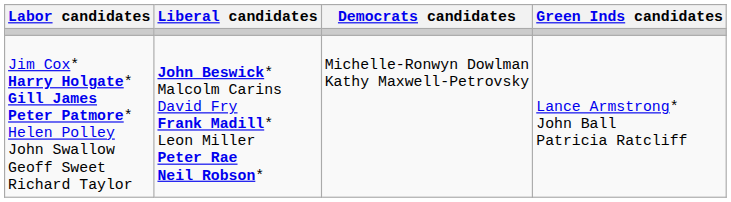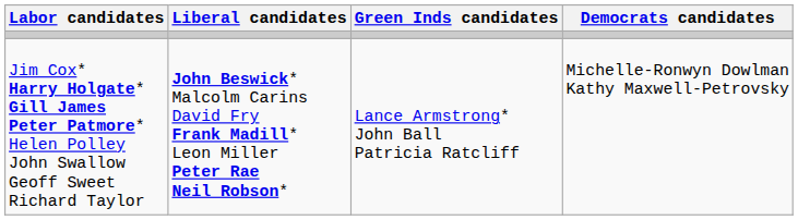columns swapped: Green Inds candidates <-> Democrats candidates
